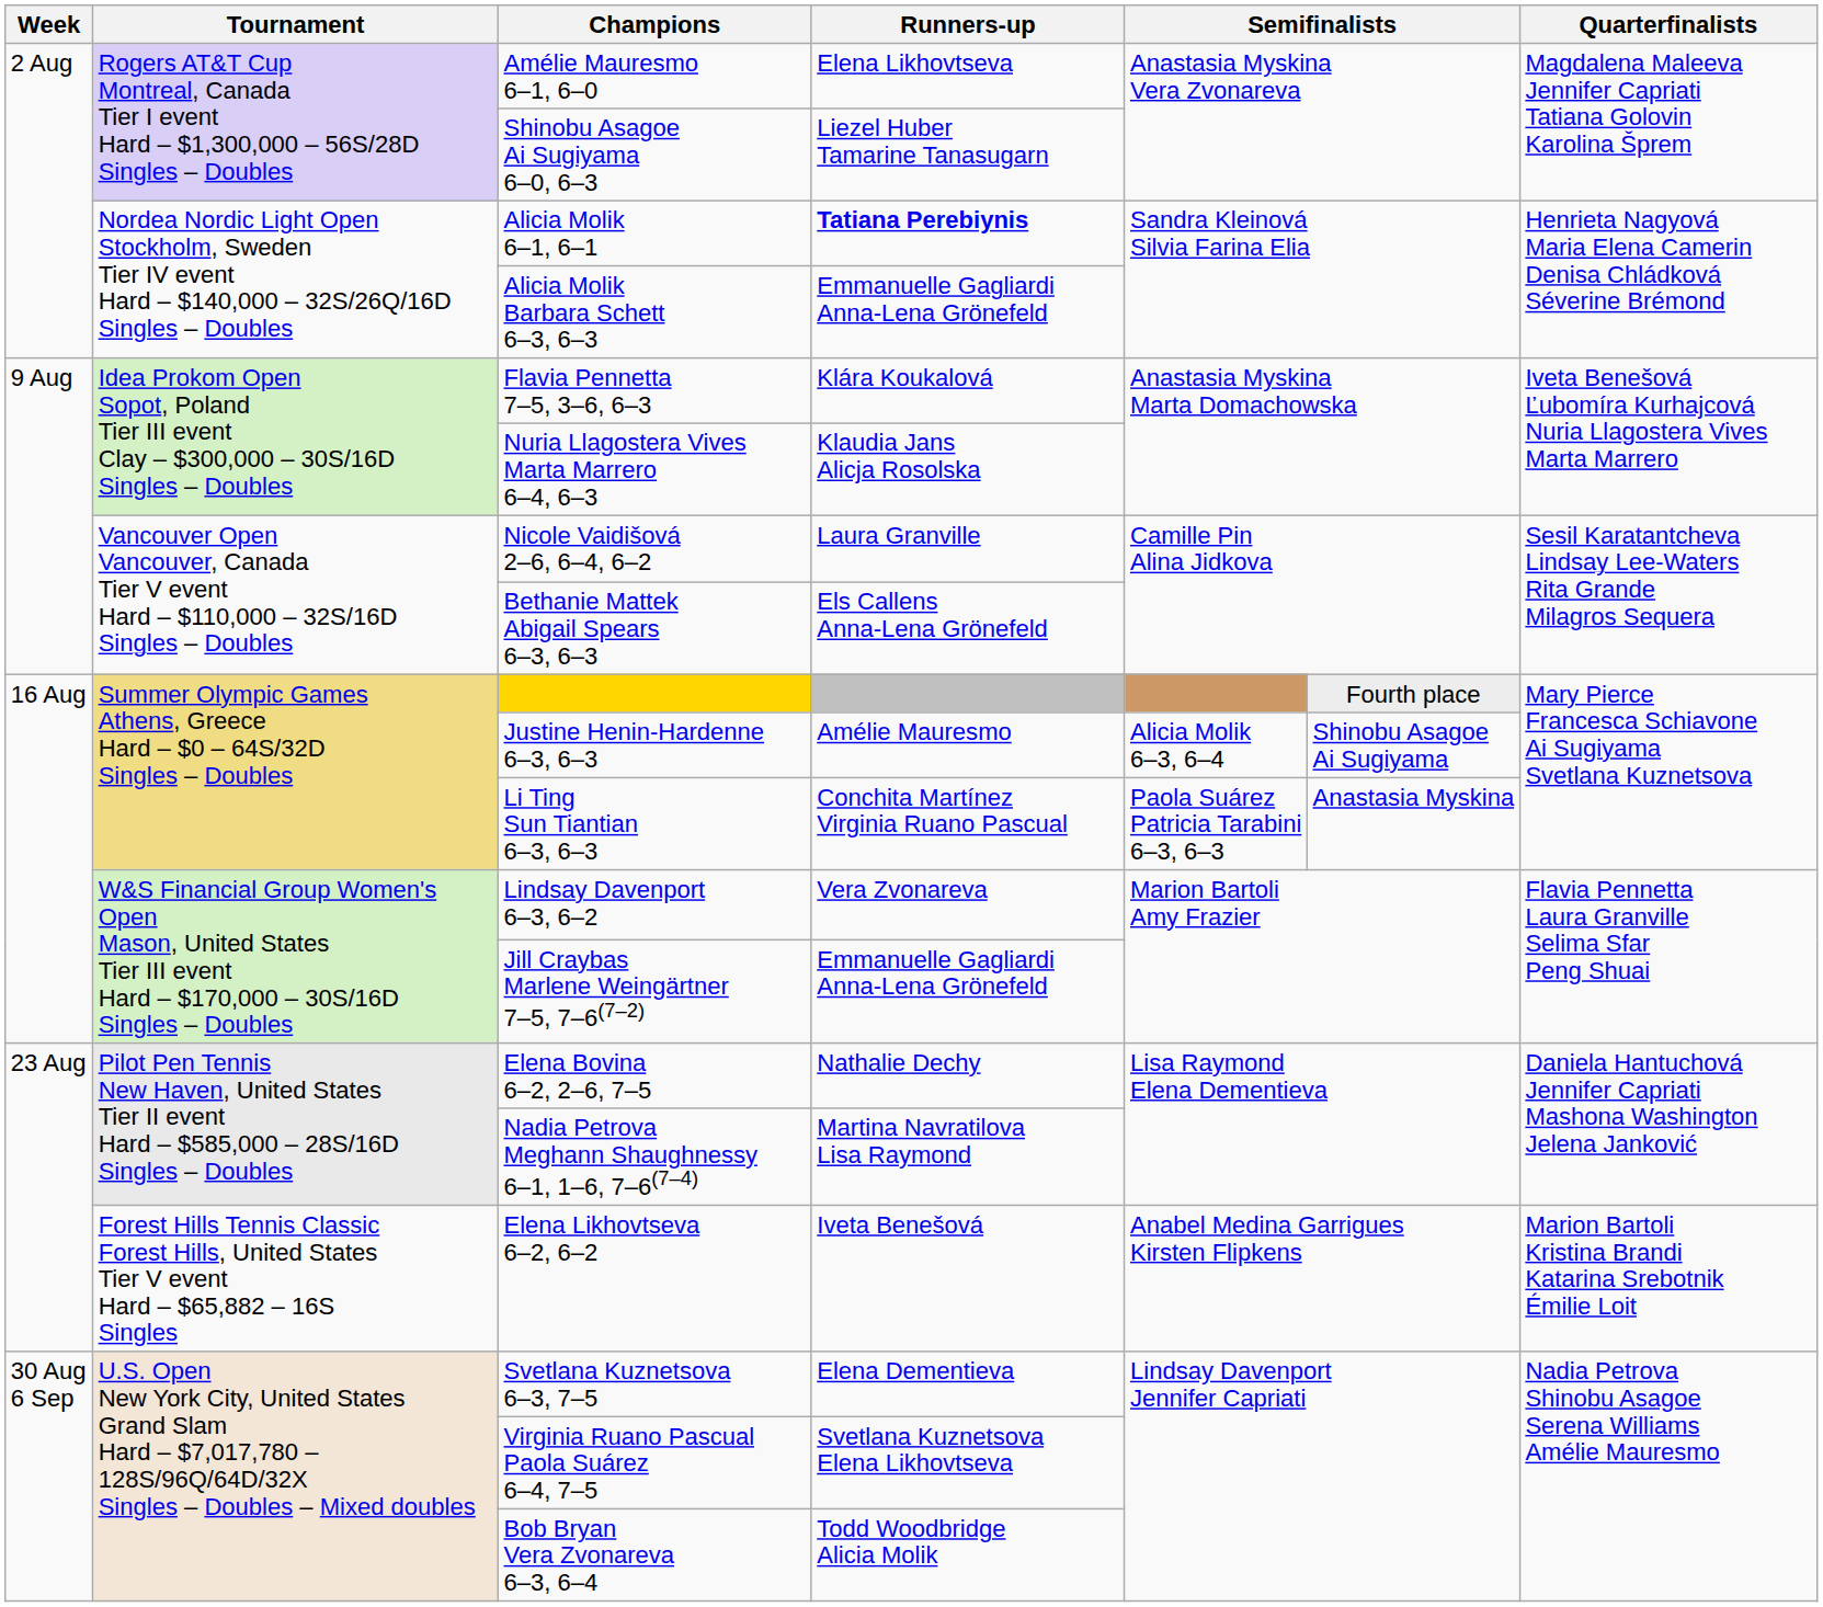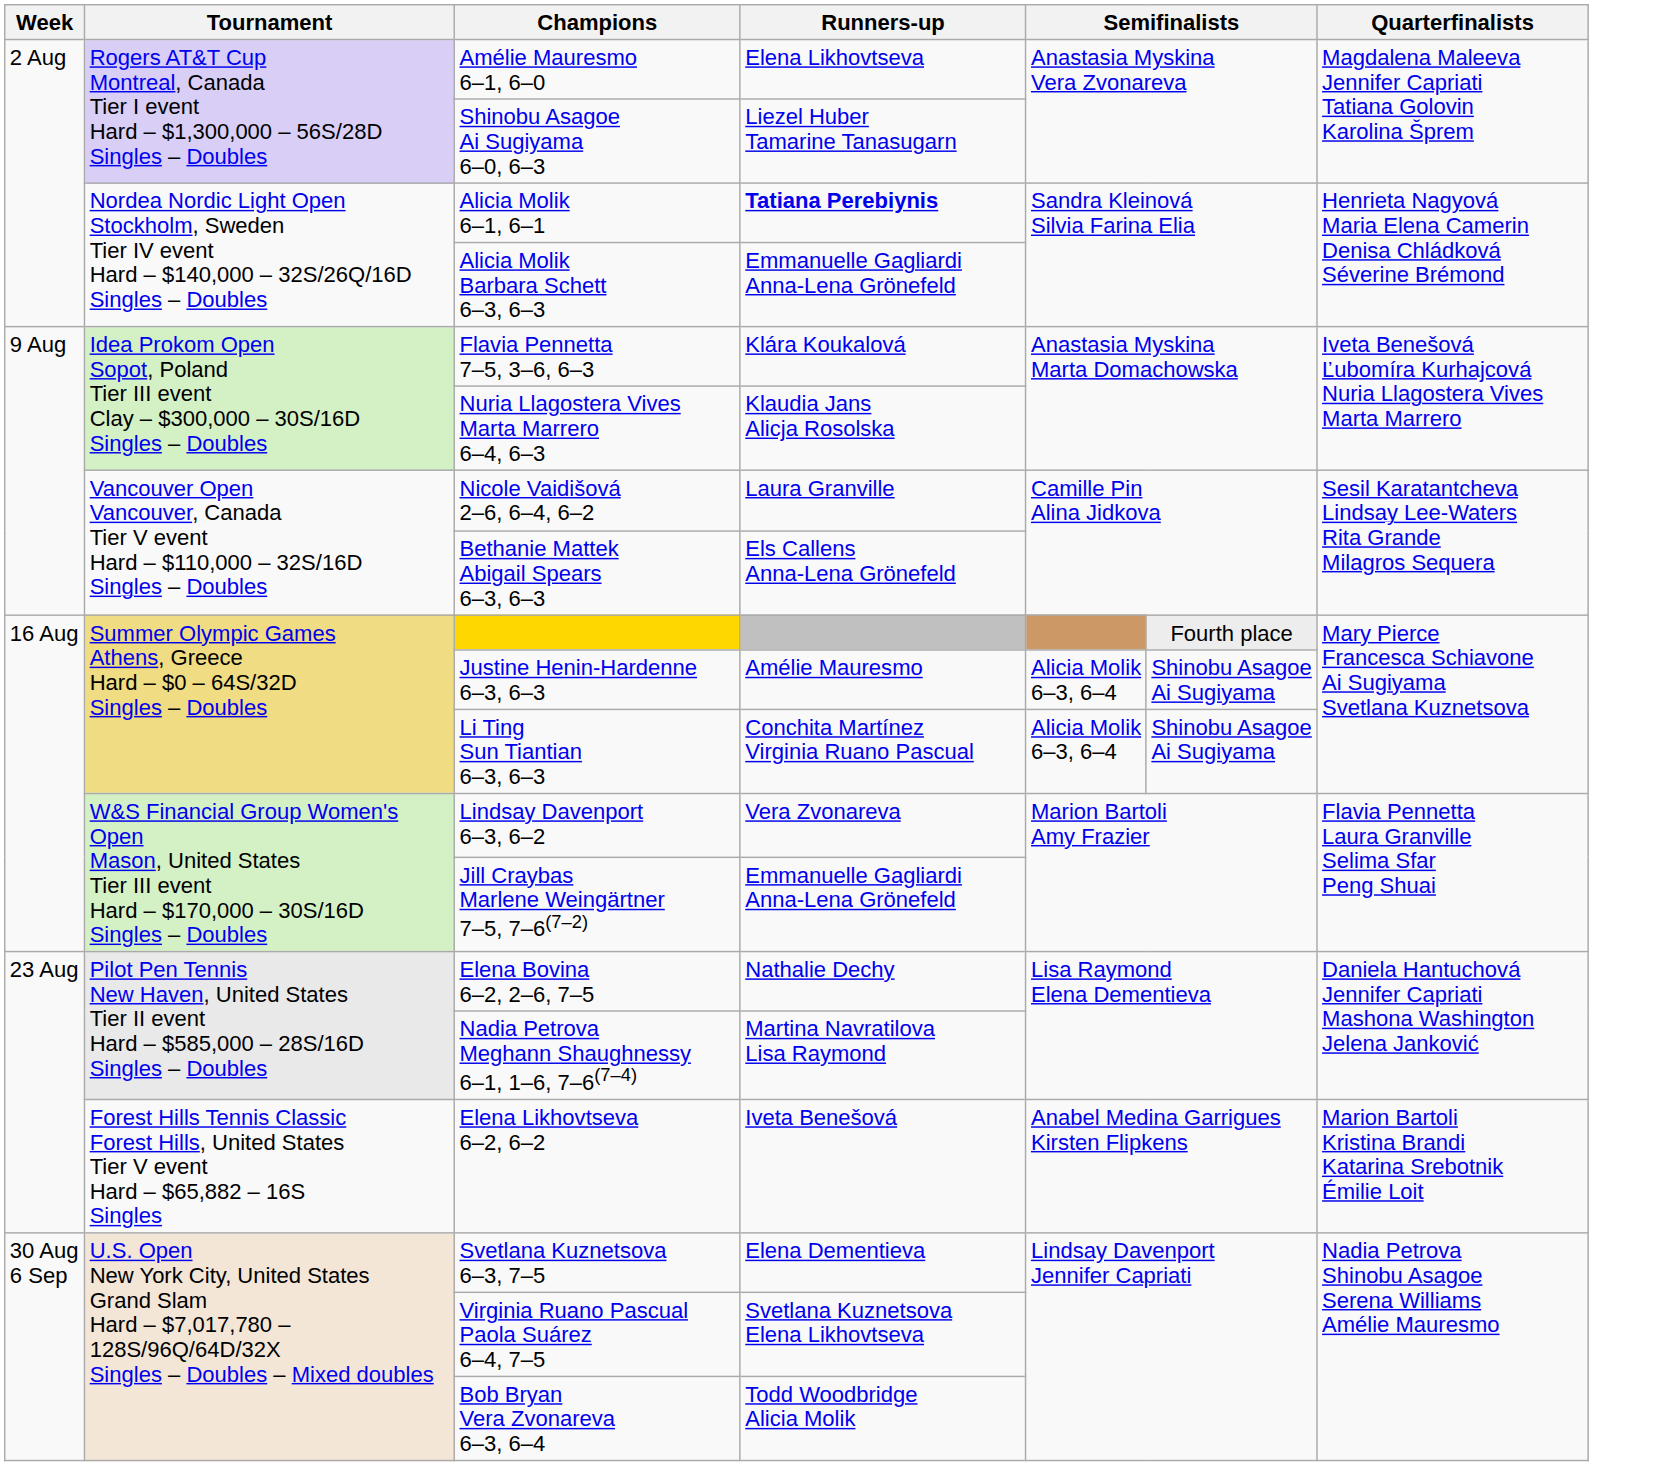Li Ting Sun Tiantian 6–3, 6–3 | column 5: Paola Suárez Patricia Tarabini 6–3, 6–3 -> Alicia Molik 6–3, 6–4
Li Ting Sun Tiantian 6–3, 6–3 | column 6: Anastasia Myskina -> Shinobu Asagoe Ai Sugiyama
